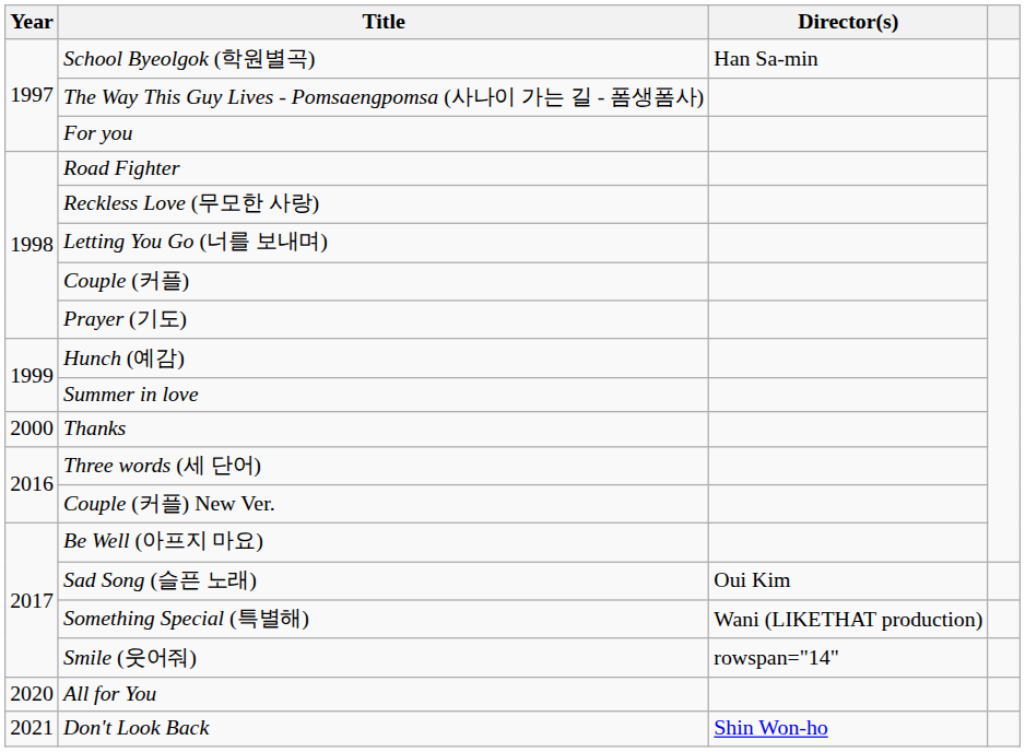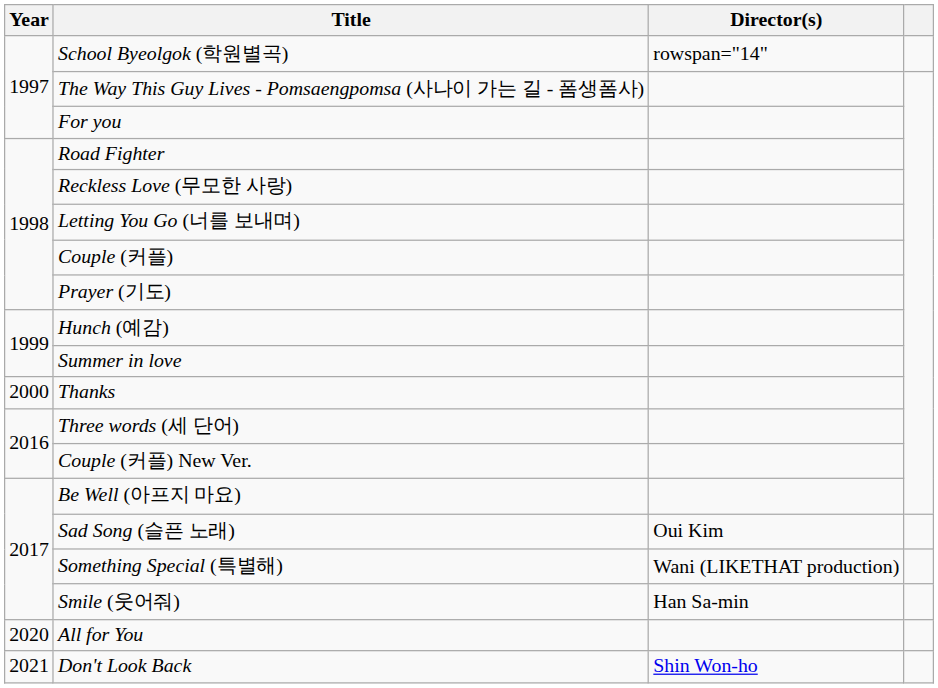School Byeolgok (학원별곡) | Director(s): Han Sa-min -> rowspan="14"
Smile (웃어줘) | Director(s): rowspan="14" -> Han Sa-min
